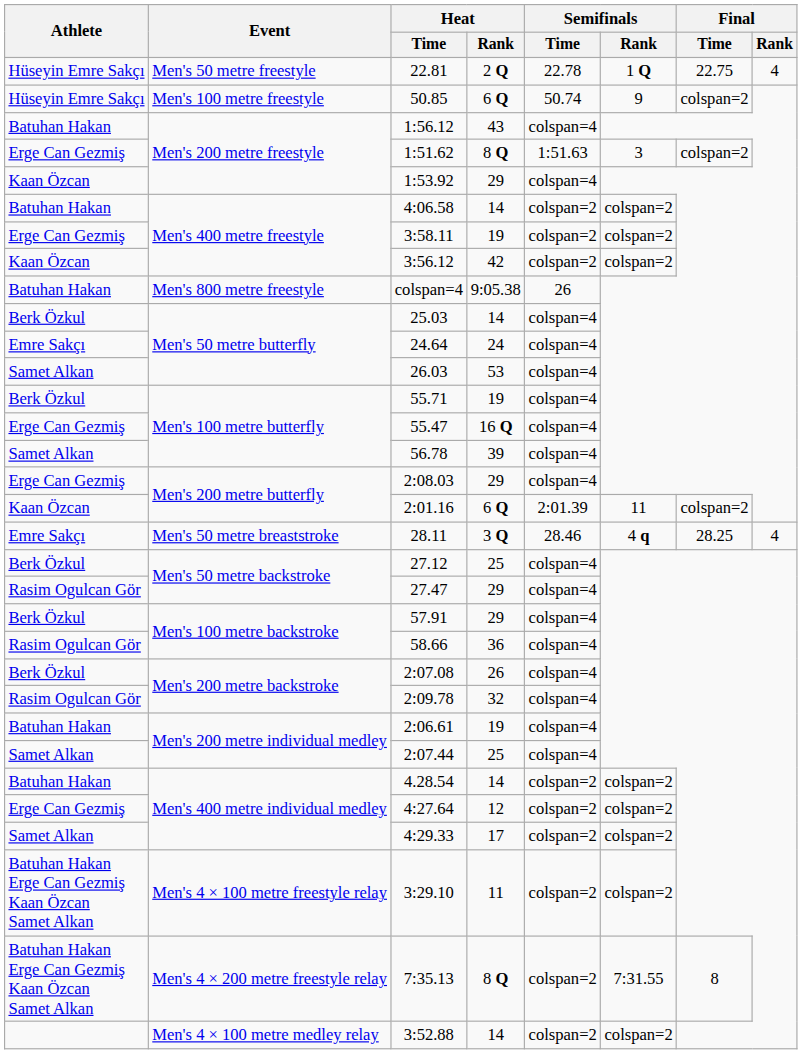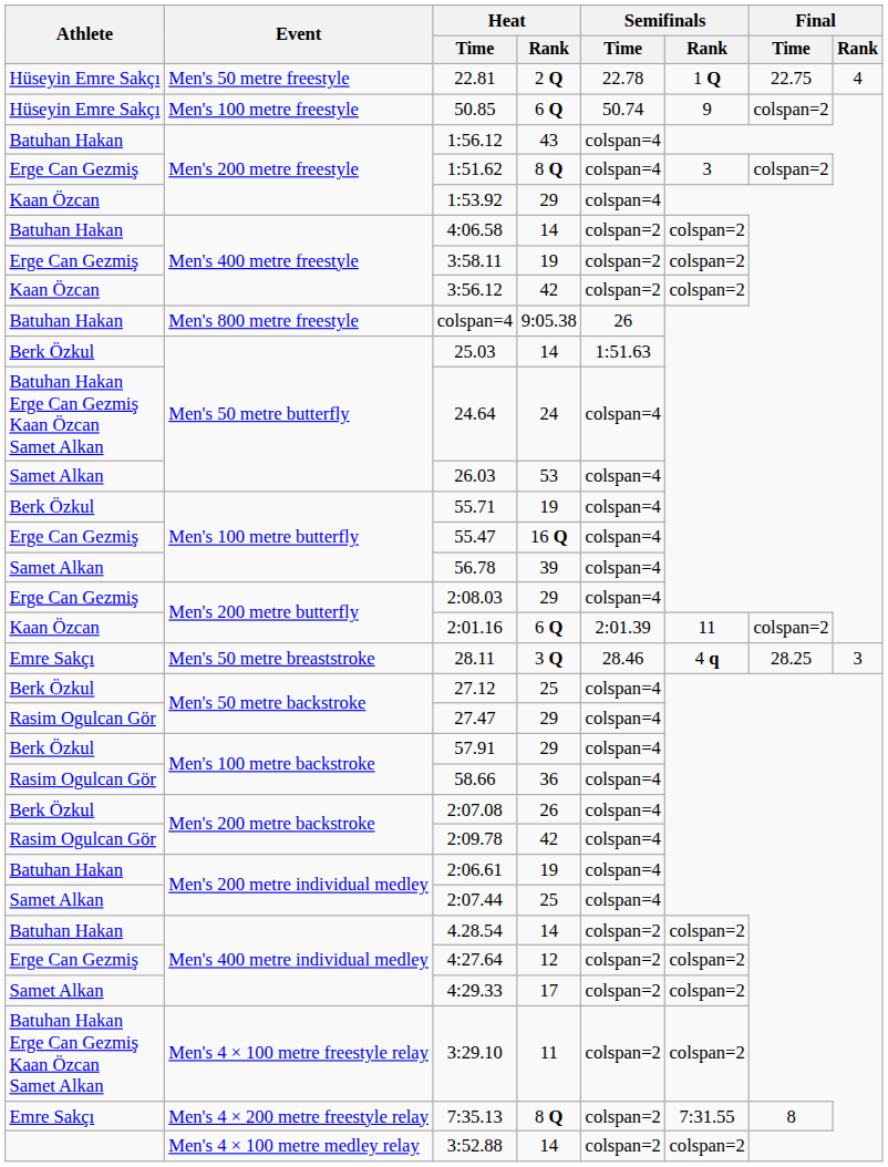1:51.62 | Semifinals / Time: 1:51.63 -> colspan=4
25.03 | Semifinals / Time: colspan=4 -> 1:51.63
24.64 | Athlete: Emre Sakçı -> Batuhan Hakan Erge Can Gezmiş Kaan Özcan Samet Alkan
28.11 | Final / Rank: 4 -> 3
2:09.78 | Heat / Rank: 32 -> 42
7:35.13 | Athlete: Batuhan Hakan Erge Can Gezmiş Kaan Özcan Samet Alkan -> Emre Sakçı
